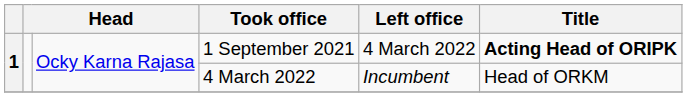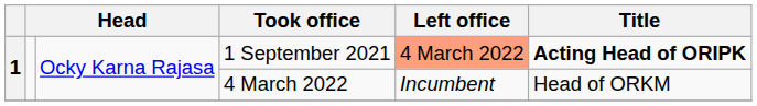1 September 2021 | Left office: no background -> lightsalmon background
